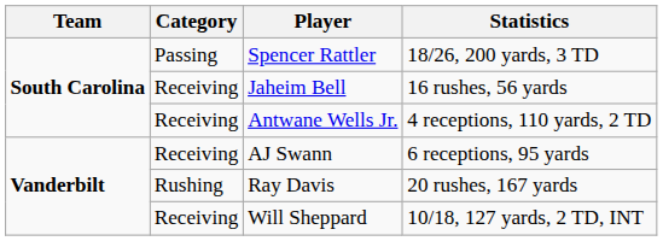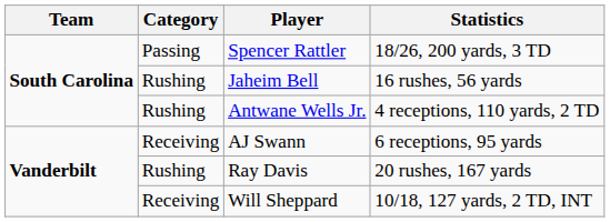Jaheim Bell | Category: Receiving -> Rushing
Antwane Wells Jr. | Category: Receiving -> Rushing
